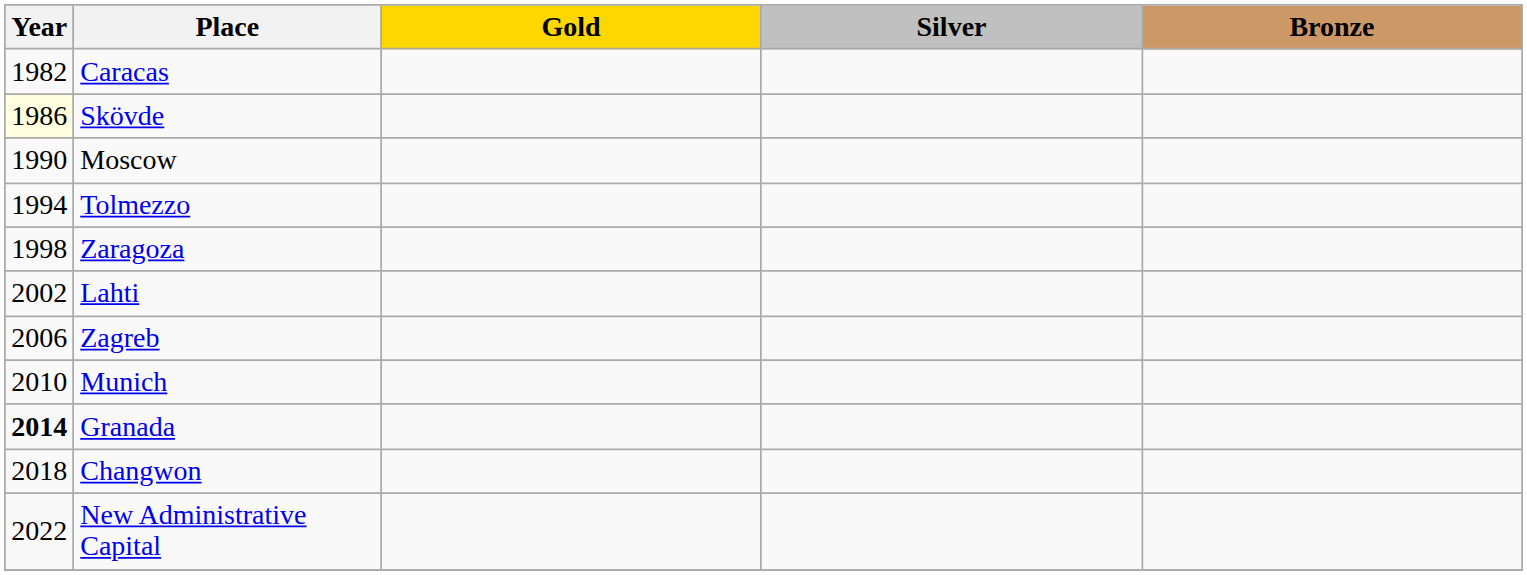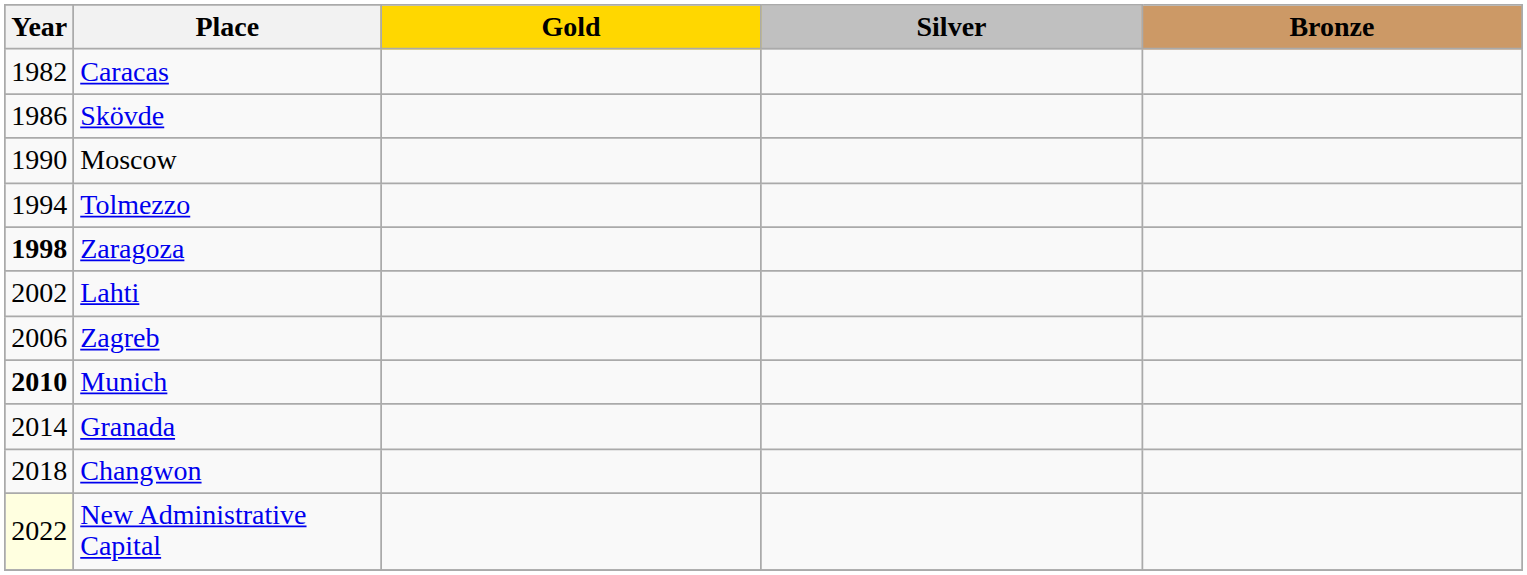Skövde | Year: lightyellow background -> no background
Zaragoza | Year: normal -> bold
Munich | Year: normal -> bold
Granada | Year: bold -> normal
New Administrative Capital | Year: no background -> lightyellow background
